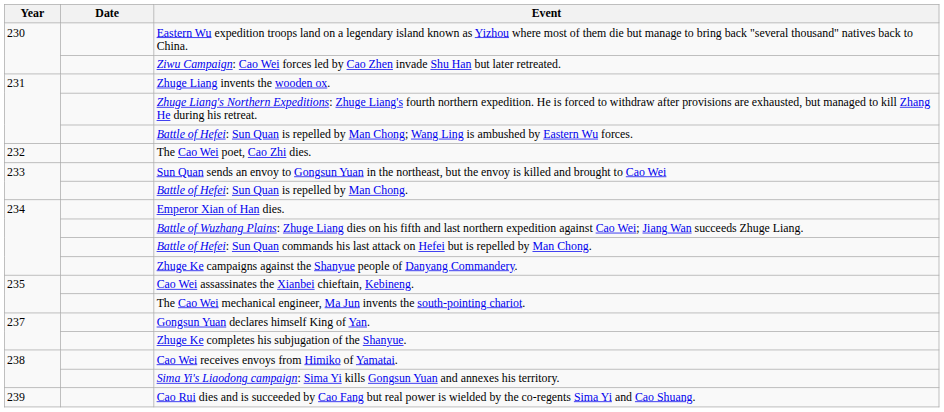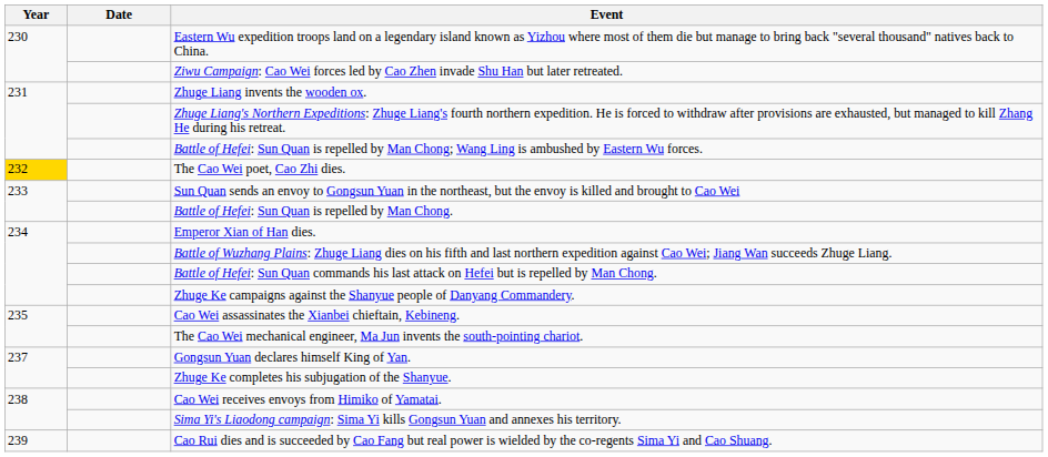The Cao Wei poet, Cao Zhi dies. | Year: no background -> gold background
